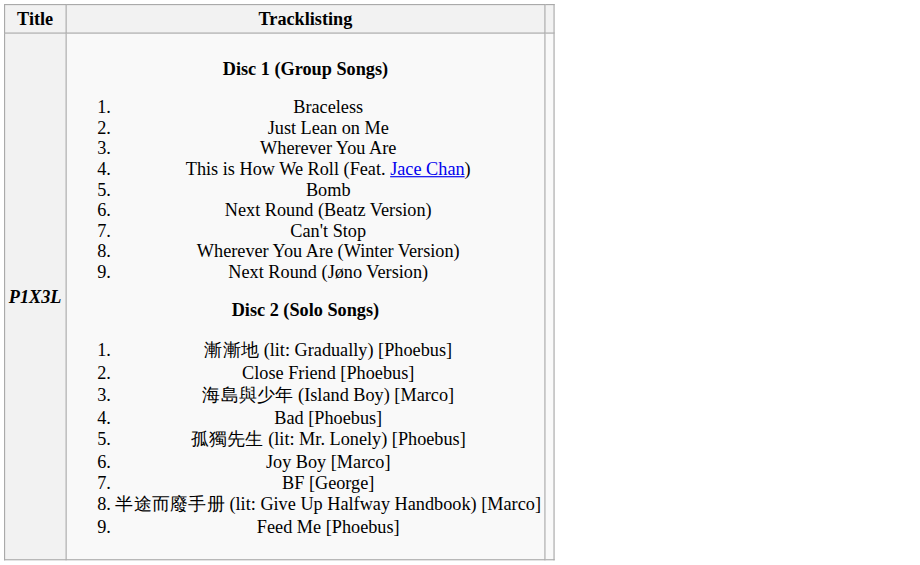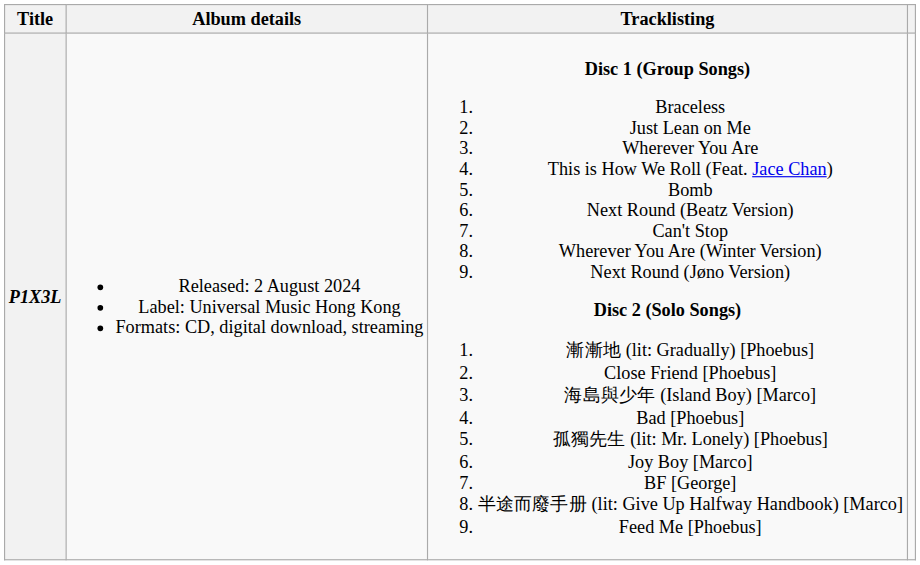+ column: Album details | Released: 2 August 2024 Label: Universal Music Hong Kong Formats: CD, digital download, streaming
